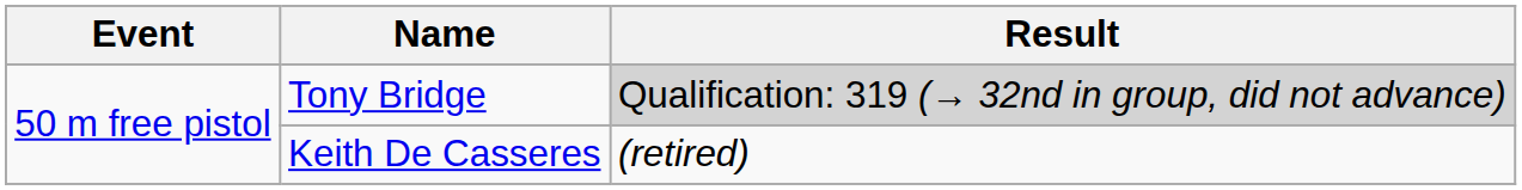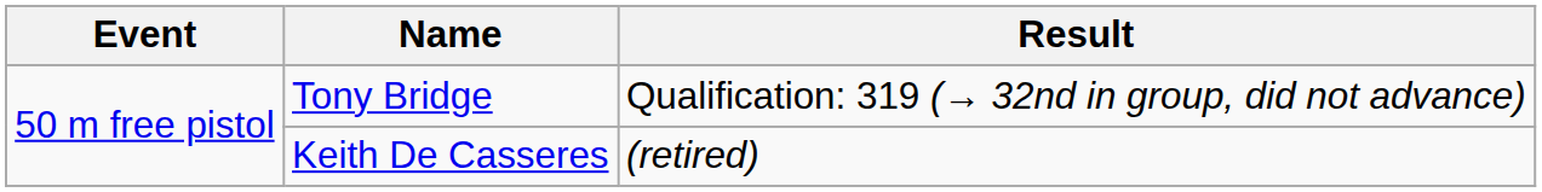Tony Bridge | Result: lightgrey background -> no background
